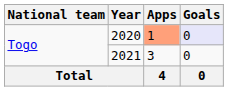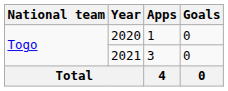2020 | Apps: lightsalmon background -> no background
2020 | Goals: lavender background -> no background
